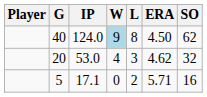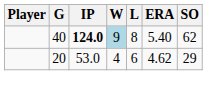40 | IP: normal -> bold
40 | ERA: 4.50 -> 5.40
20 | L: 3 -> 6
20 | SO: 32 -> 29
- row: 5 | 17.1 | 0 | 2 | 5.71 | 16
